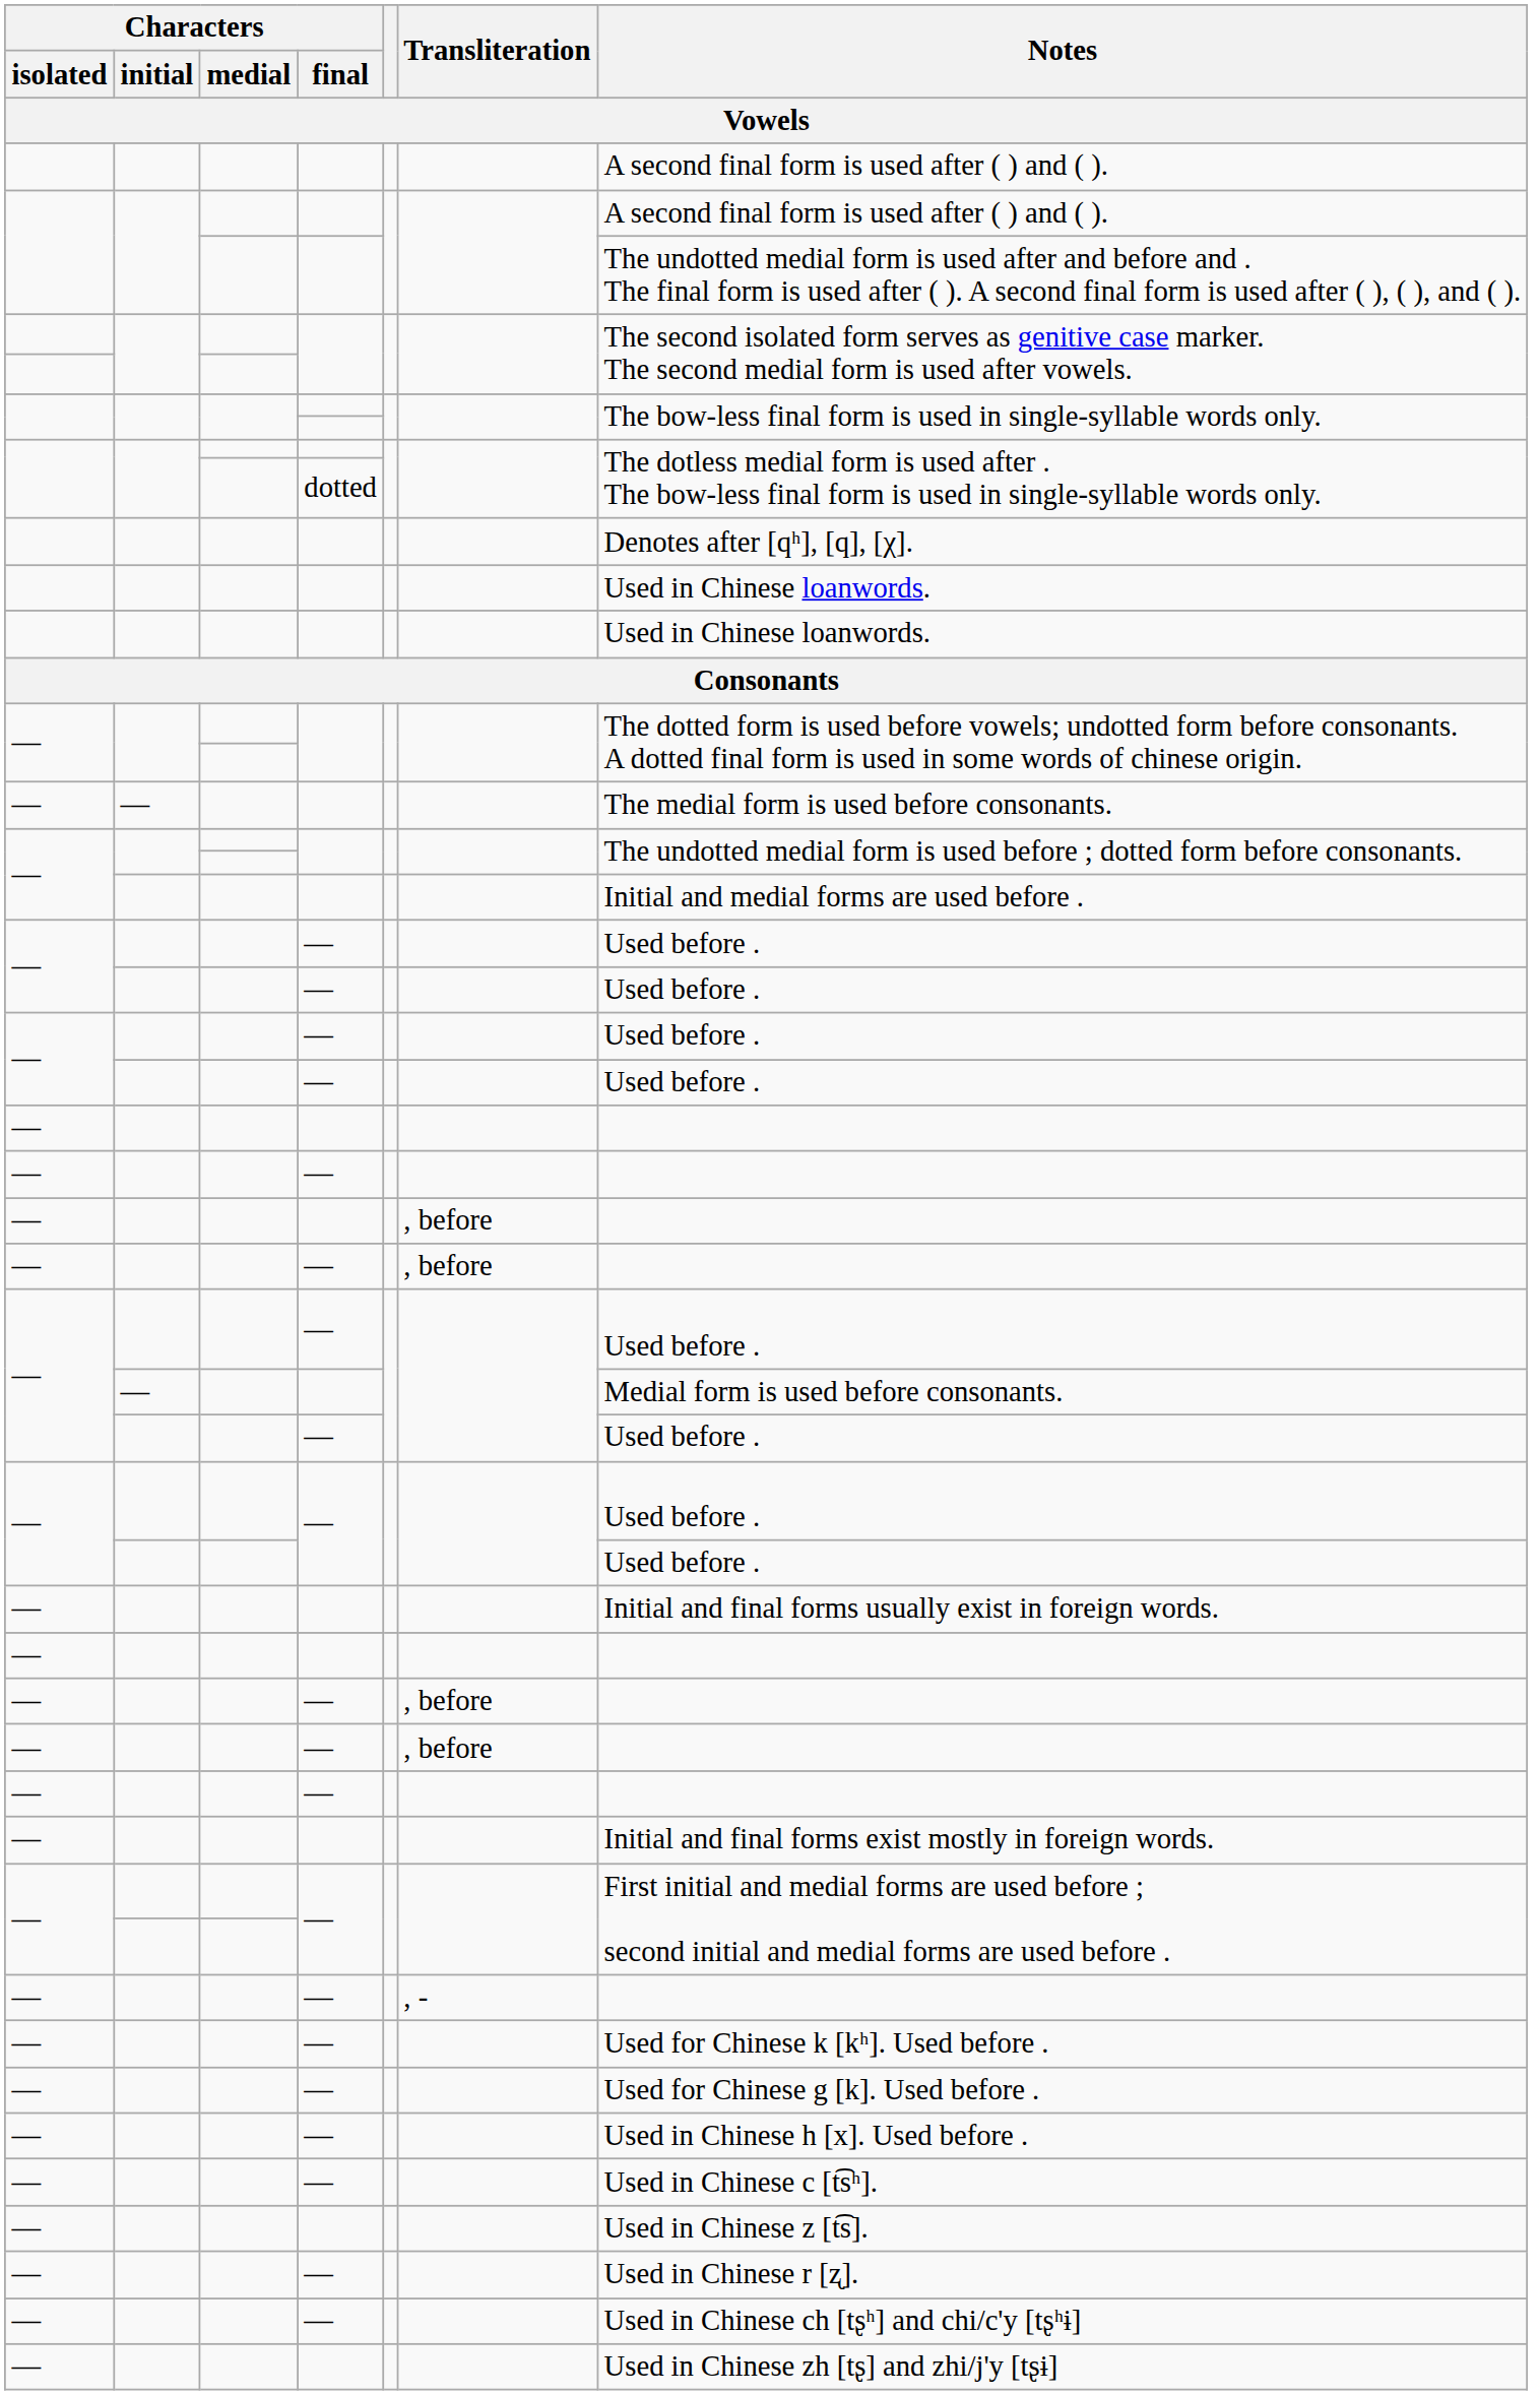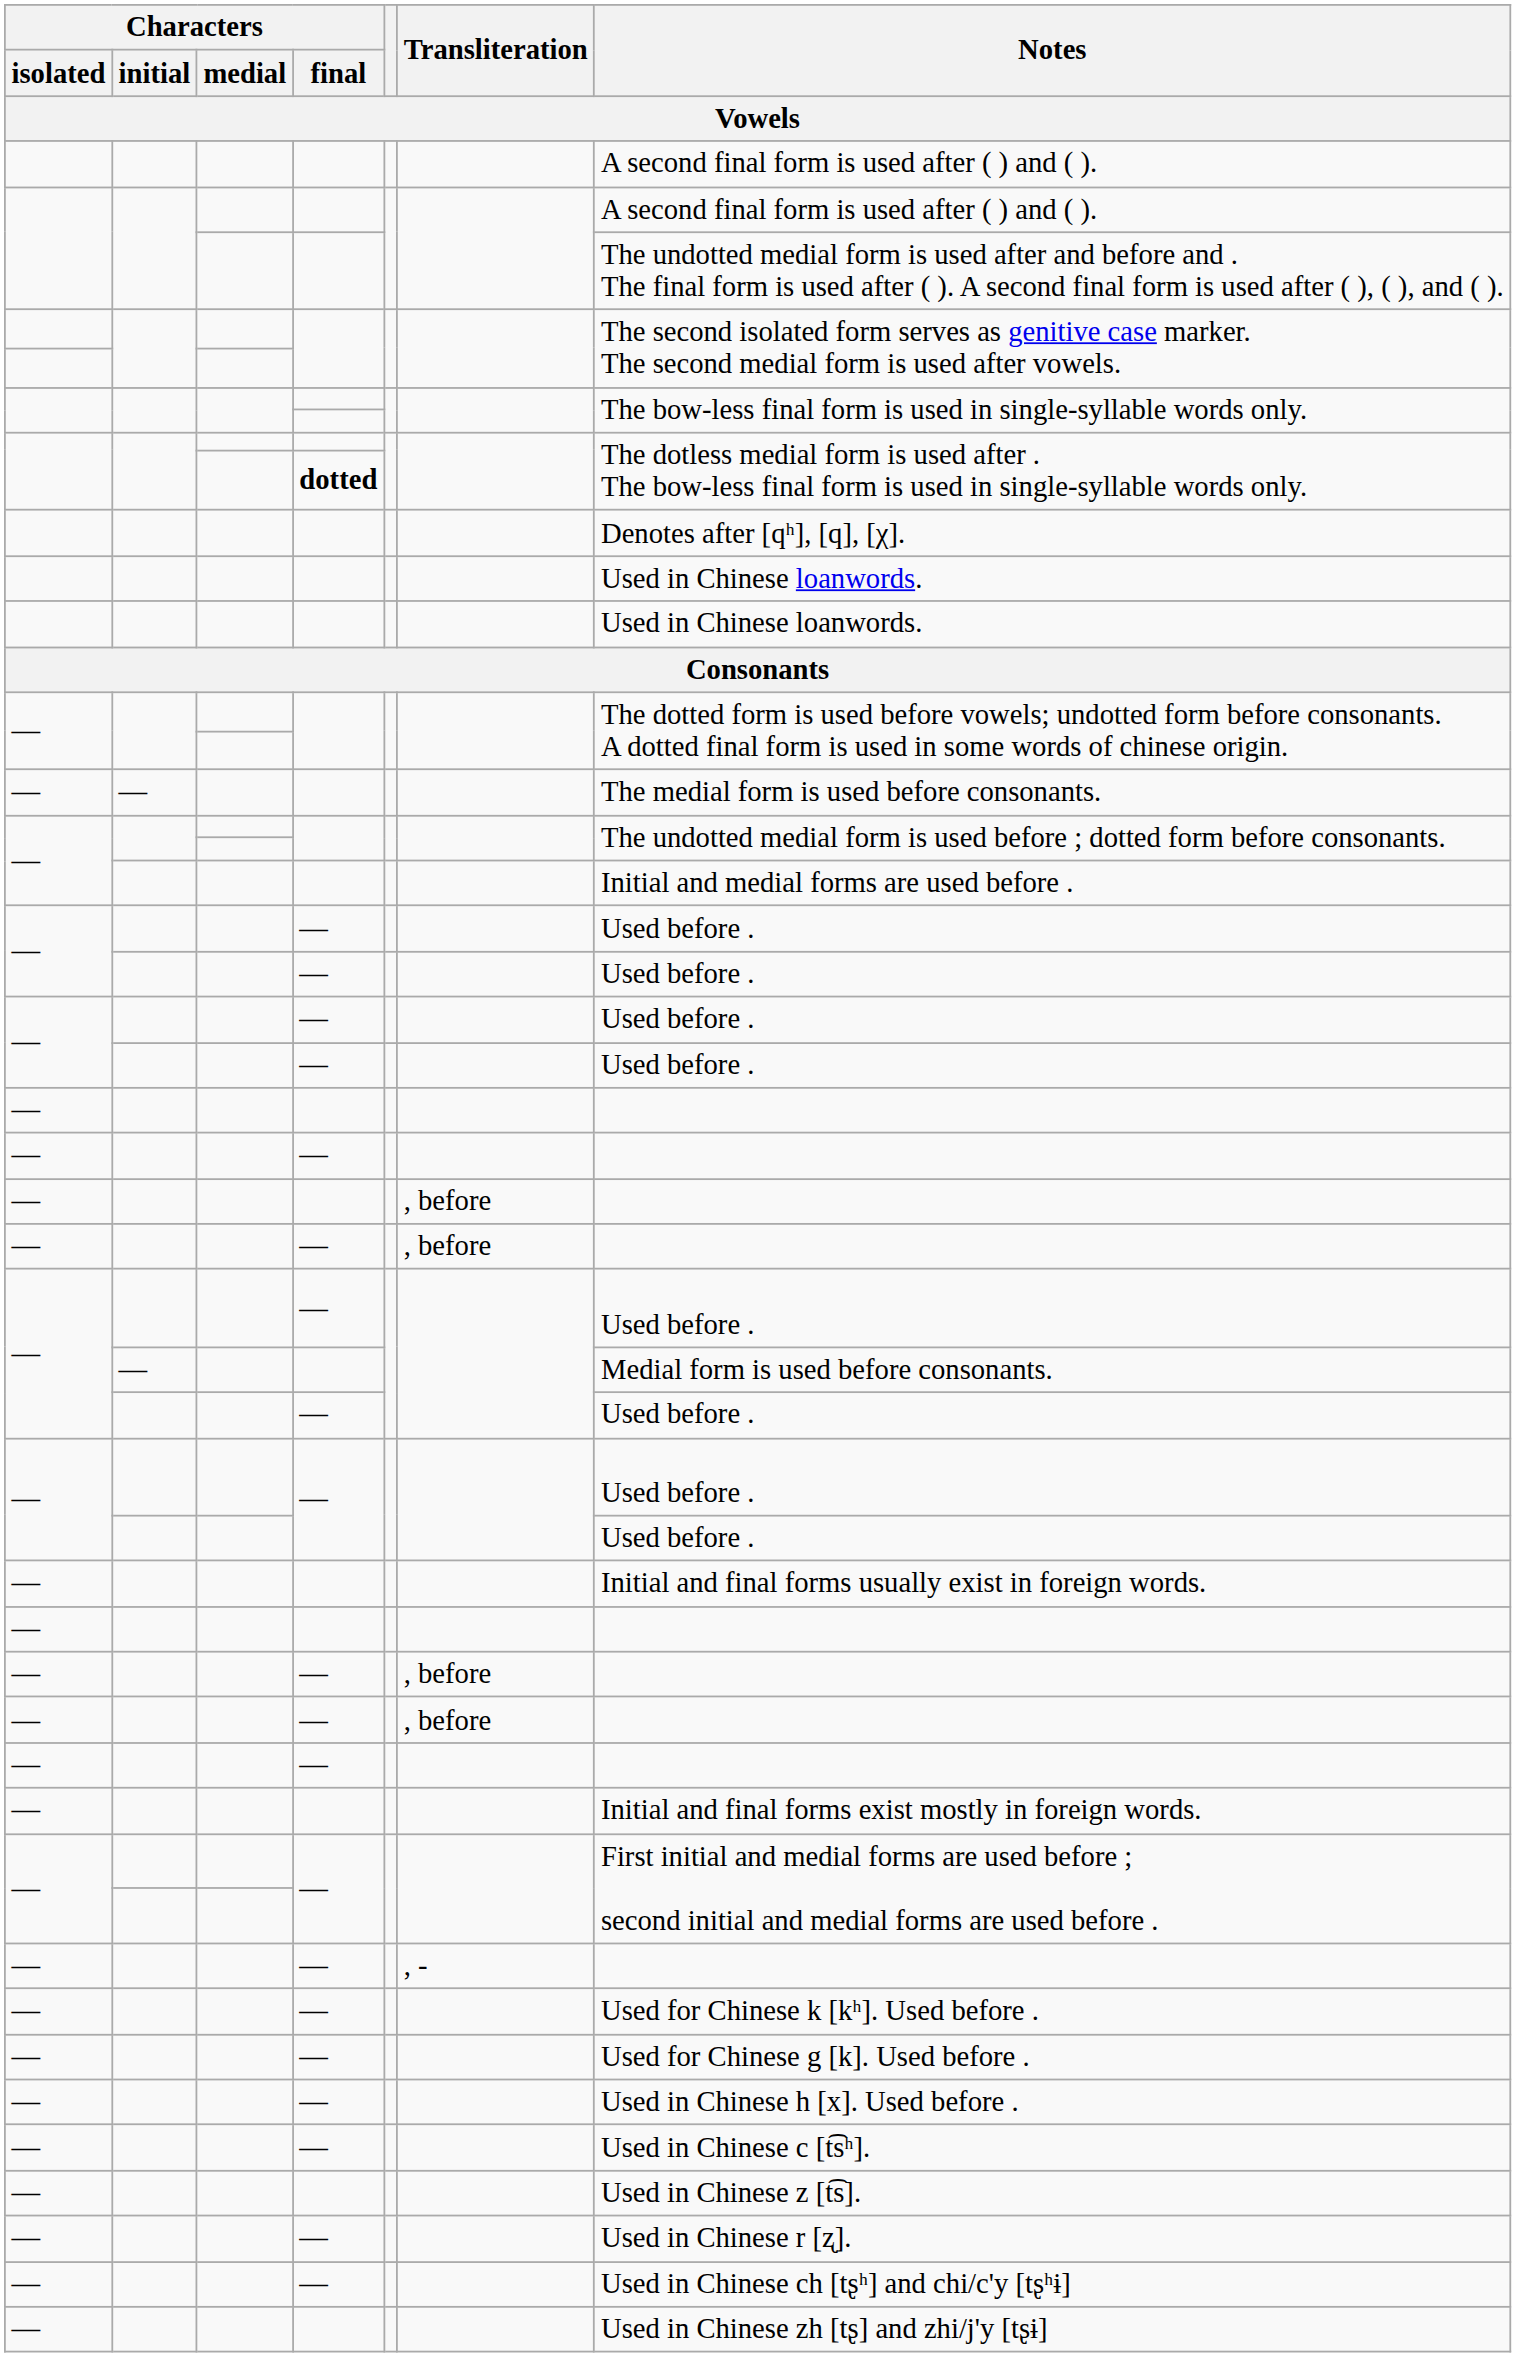dotted | Characters / final: normal -> bold
